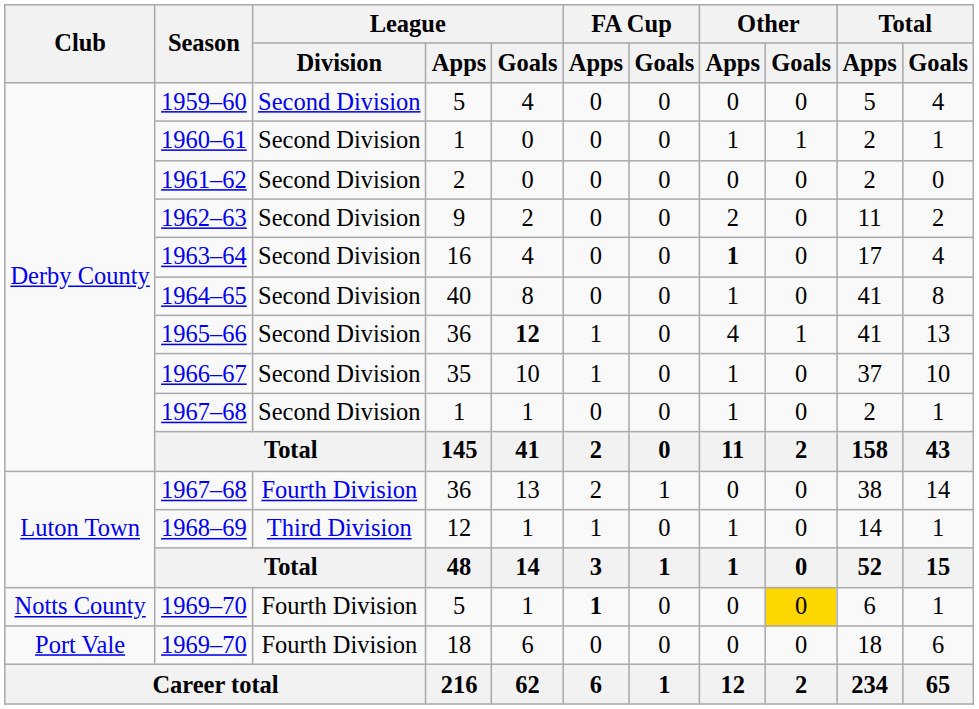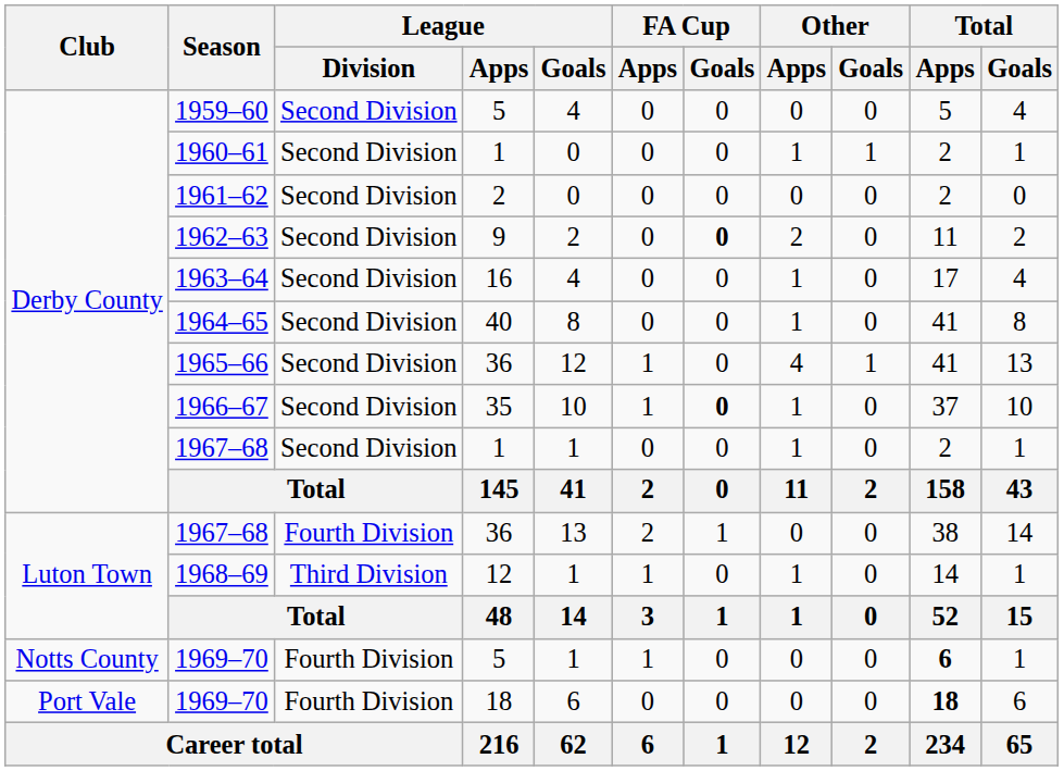1962–63 | FA Cup / Goals: normal -> bold
1963–64 | Other / Apps: bold -> normal
1965–66 | League / Goals: bold -> normal
1966–67 | FA Cup / Goals: normal -> bold
1969–70 / 5 | FA Cup / Apps: bold -> normal
1969–70 / 5 | Other / Goals: gold background -> no background
1969–70 / 5 | Total / Apps: normal -> bold
1969–70 / 18 | Total / Apps: normal -> bold
